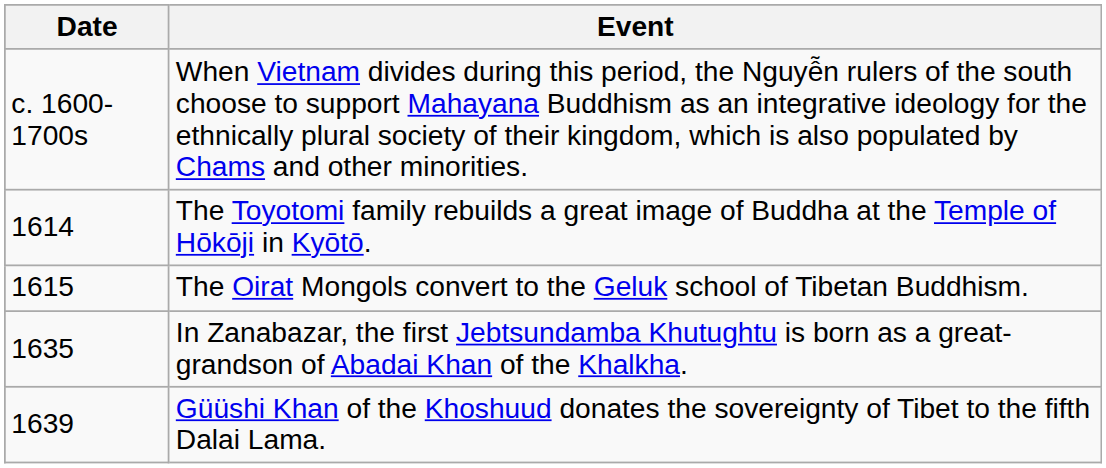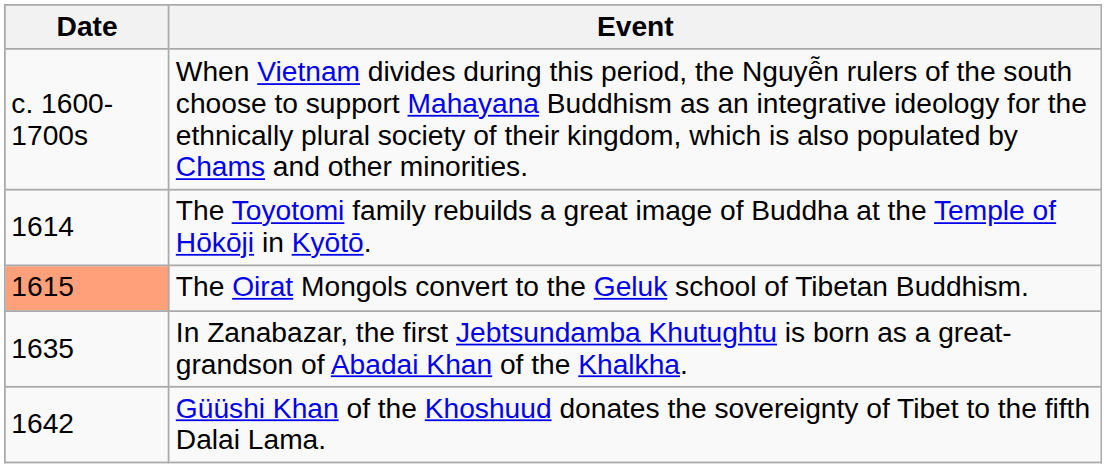row 4 | Date: no background -> lightsalmon background
row 6 | Date: 1639 -> 1642
